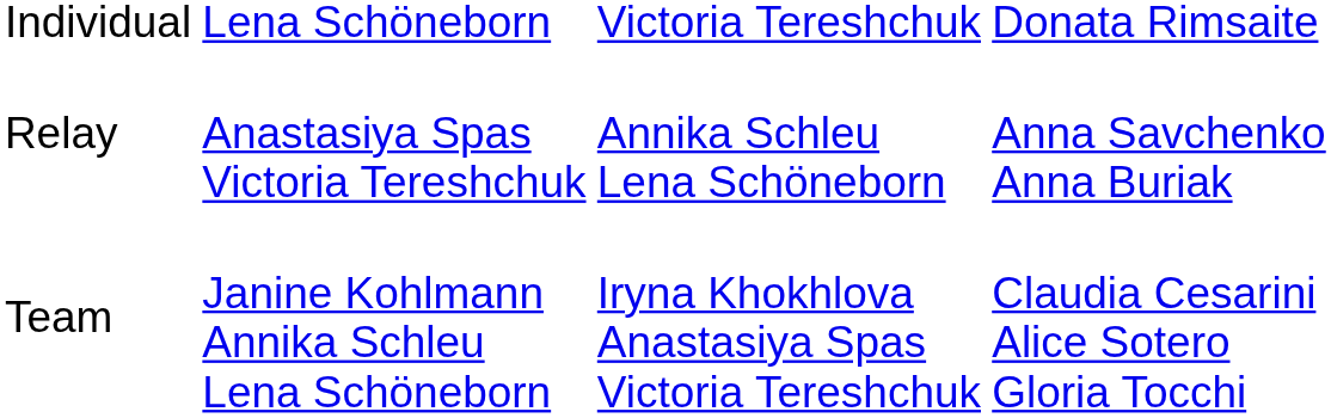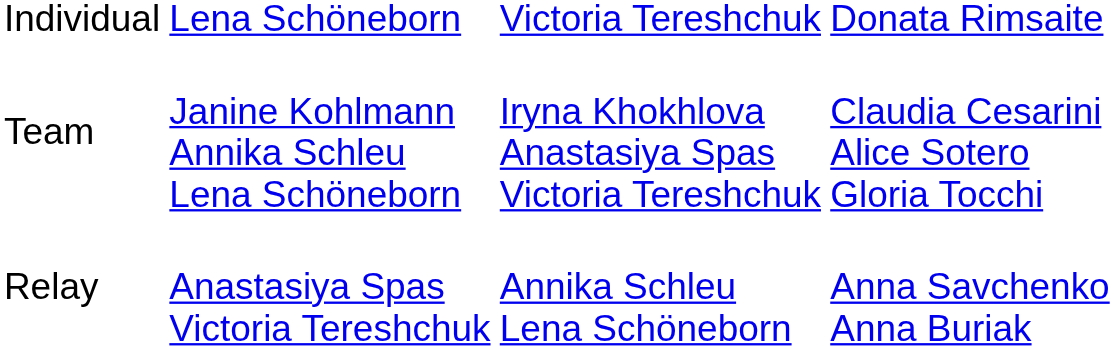rows swapped: Team <-> Relay
